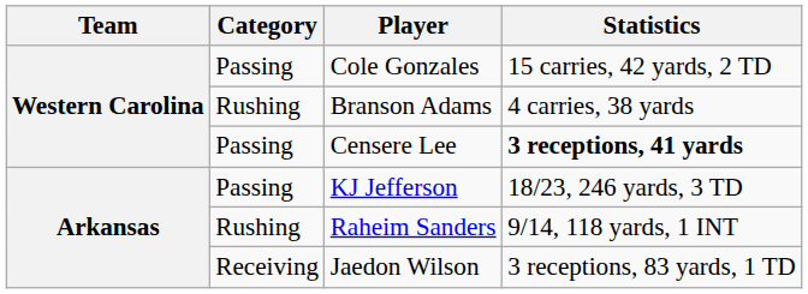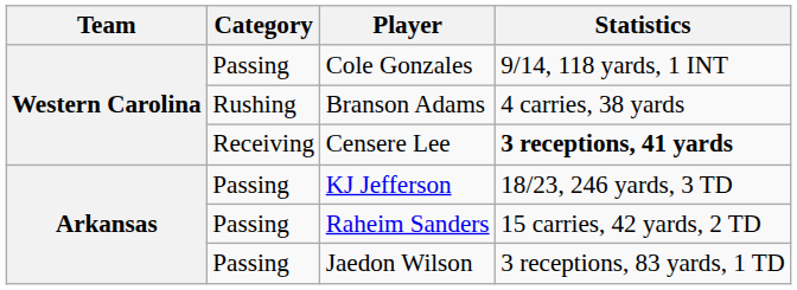Cole Gonzales | Statistics: 15 carries, 42 yards, 2 TD -> 9/14, 118 yards, 1 INT
Censere Lee | Category: Passing -> Receiving
Raheim Sanders | Category: Rushing -> Passing
Raheim Sanders | Statistics: 9/14, 118 yards, 1 INT -> 15 carries, 42 yards, 2 TD
Jaedon Wilson | Category: Receiving -> Passing
